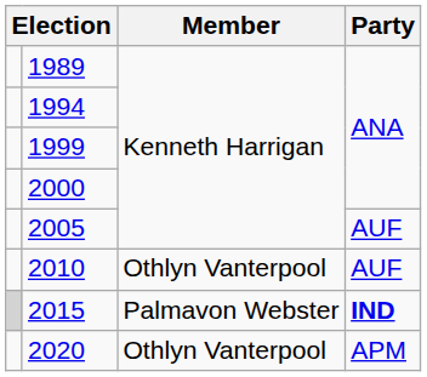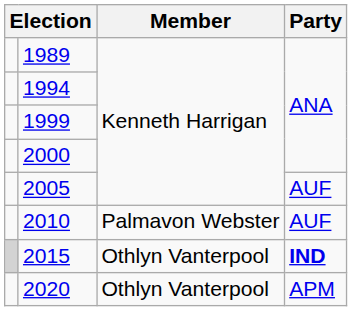2010 | Member: Othlyn Vanterpool -> Palmavon Webster
2015 | Member: Palmavon Webster -> Othlyn Vanterpool
